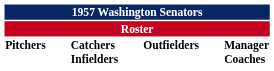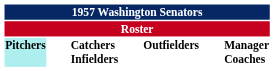Pitchers | column 1: no background -> paleturquoise background
